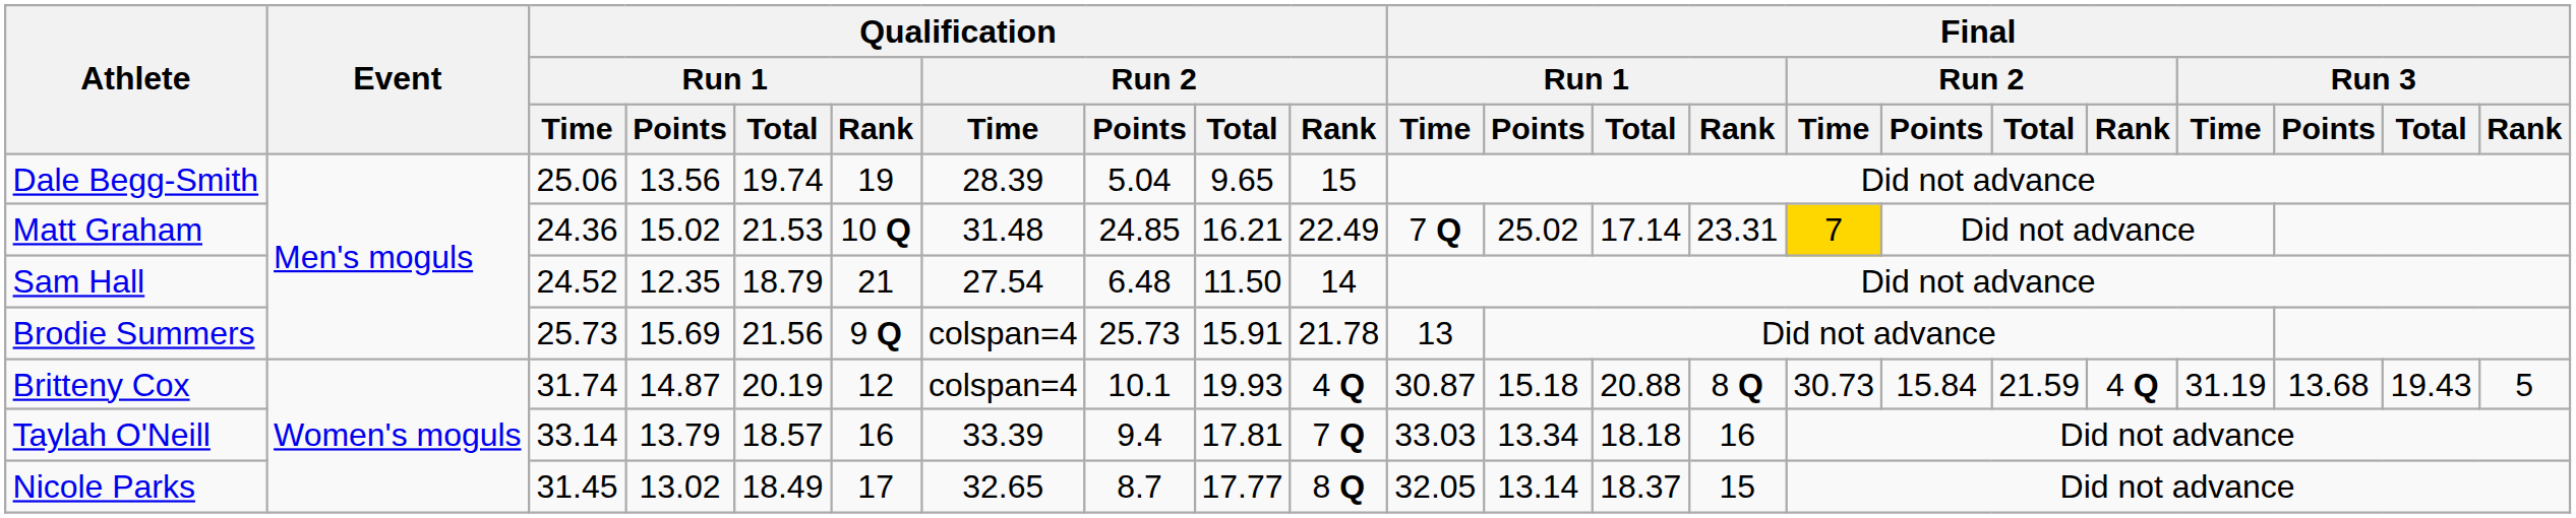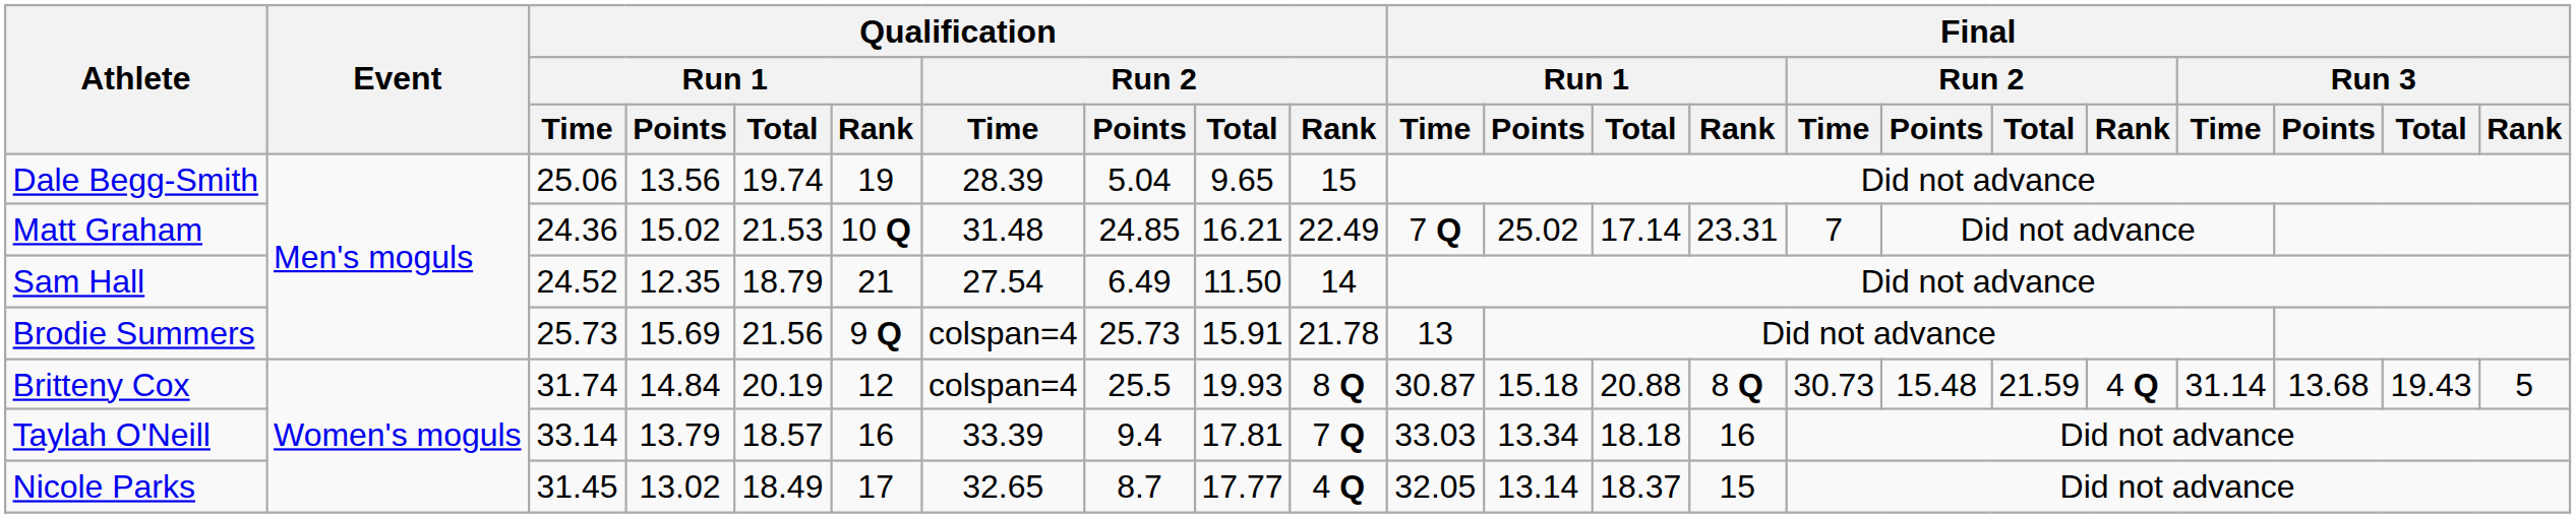Matt Graham | Final / Run 2 / Time: gold background -> no background
Sam Hall | Qualification / Run 2 / Points: 6.48 -> 6.49
Britteny Cox | Qualification / Run 1 / Points: 14.87 -> 14.84
Britteny Cox | Qualification / Run 2 / Points: 10.1 -> 25.5
Britteny Cox | Qualification / Run 2 / Rank: 4 Q -> 8 Q
Britteny Cox | Final / Run 2 / Points: 15.84 -> 15.48
Britteny Cox | Final / Run 3 / Time: 31.19 -> 31.14
Nicole Parks | Qualification / Run 2 / Rank: 8 Q -> 4 Q
